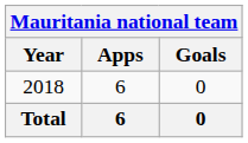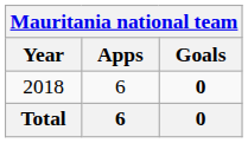2018 | Goals: normal -> bold
